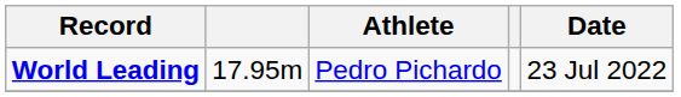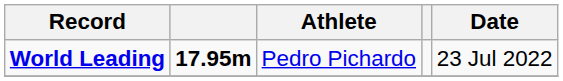World Leading | column 2: normal -> bold
